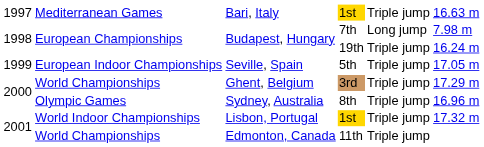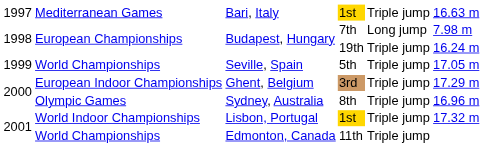5th | column 2: European Indoor Championships -> World Championships
3rd | column 2: World Championships -> European Indoor Championships
